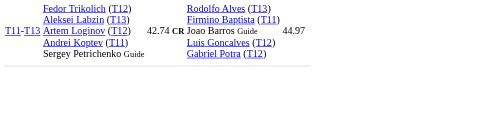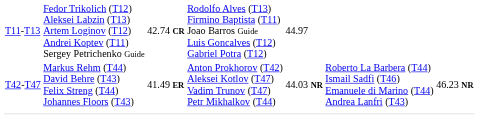+ row: T42-T47 | Markus Rehm (T44) David Behre (T43) Felix Streng (T44) Johannes Floors (T43) | 41.49 ER | Anton Prokhorov (T42) Aleksei Kotlov (T47) Vadim Trunov (T47) Petr Mikhalkov (T44) | 44.03 NR | Roberto La Barbera (T44) Ismail Sadfi (T46) Emanuele di Marino (T44) Andrea Lanfri (T43) | 46.23 NR
